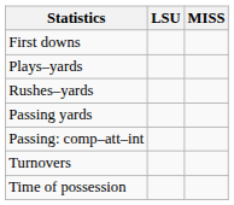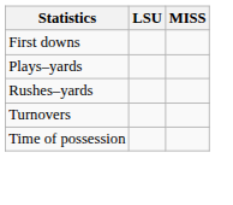- row: Passing yards
- row: Passing: comp–att–int
